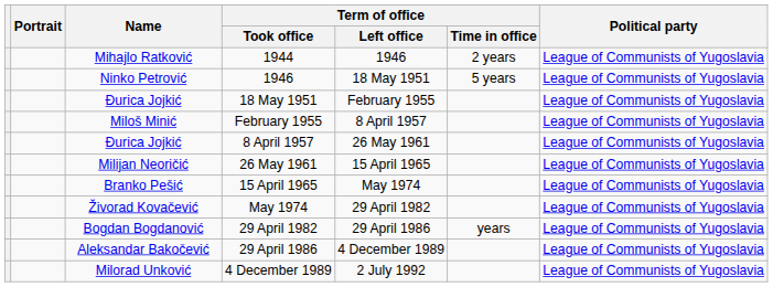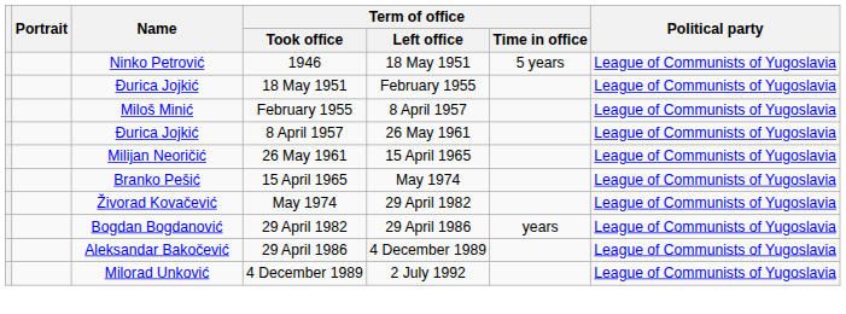- row: Mihajlo Ratković | 1944 | 1946 | 2 years | League of Communists of Yugoslavia
